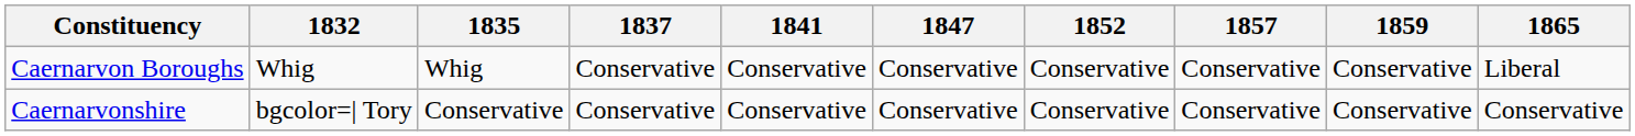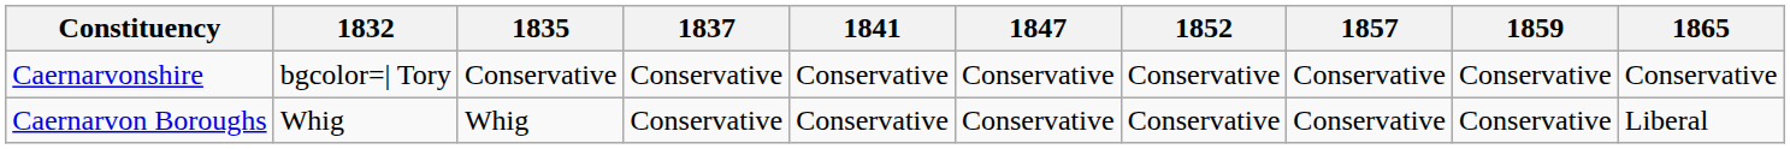rows swapped: Caernarvon Boroughs <-> Caernarvonshire
